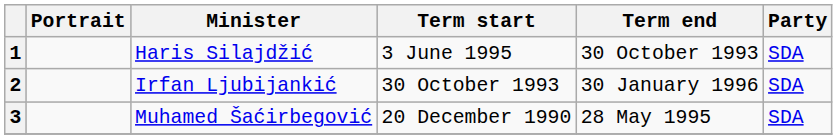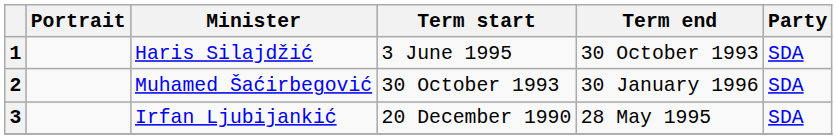2 | Minister: Irfan Ljubijankić -> Muhamed Šaćirbegović
3 | Minister: Muhamed Šaćirbegović -> Irfan Ljubijankić
